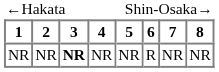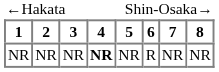row 3 | column 3: bold -> normal
row 3 | column 4: normal -> bold
